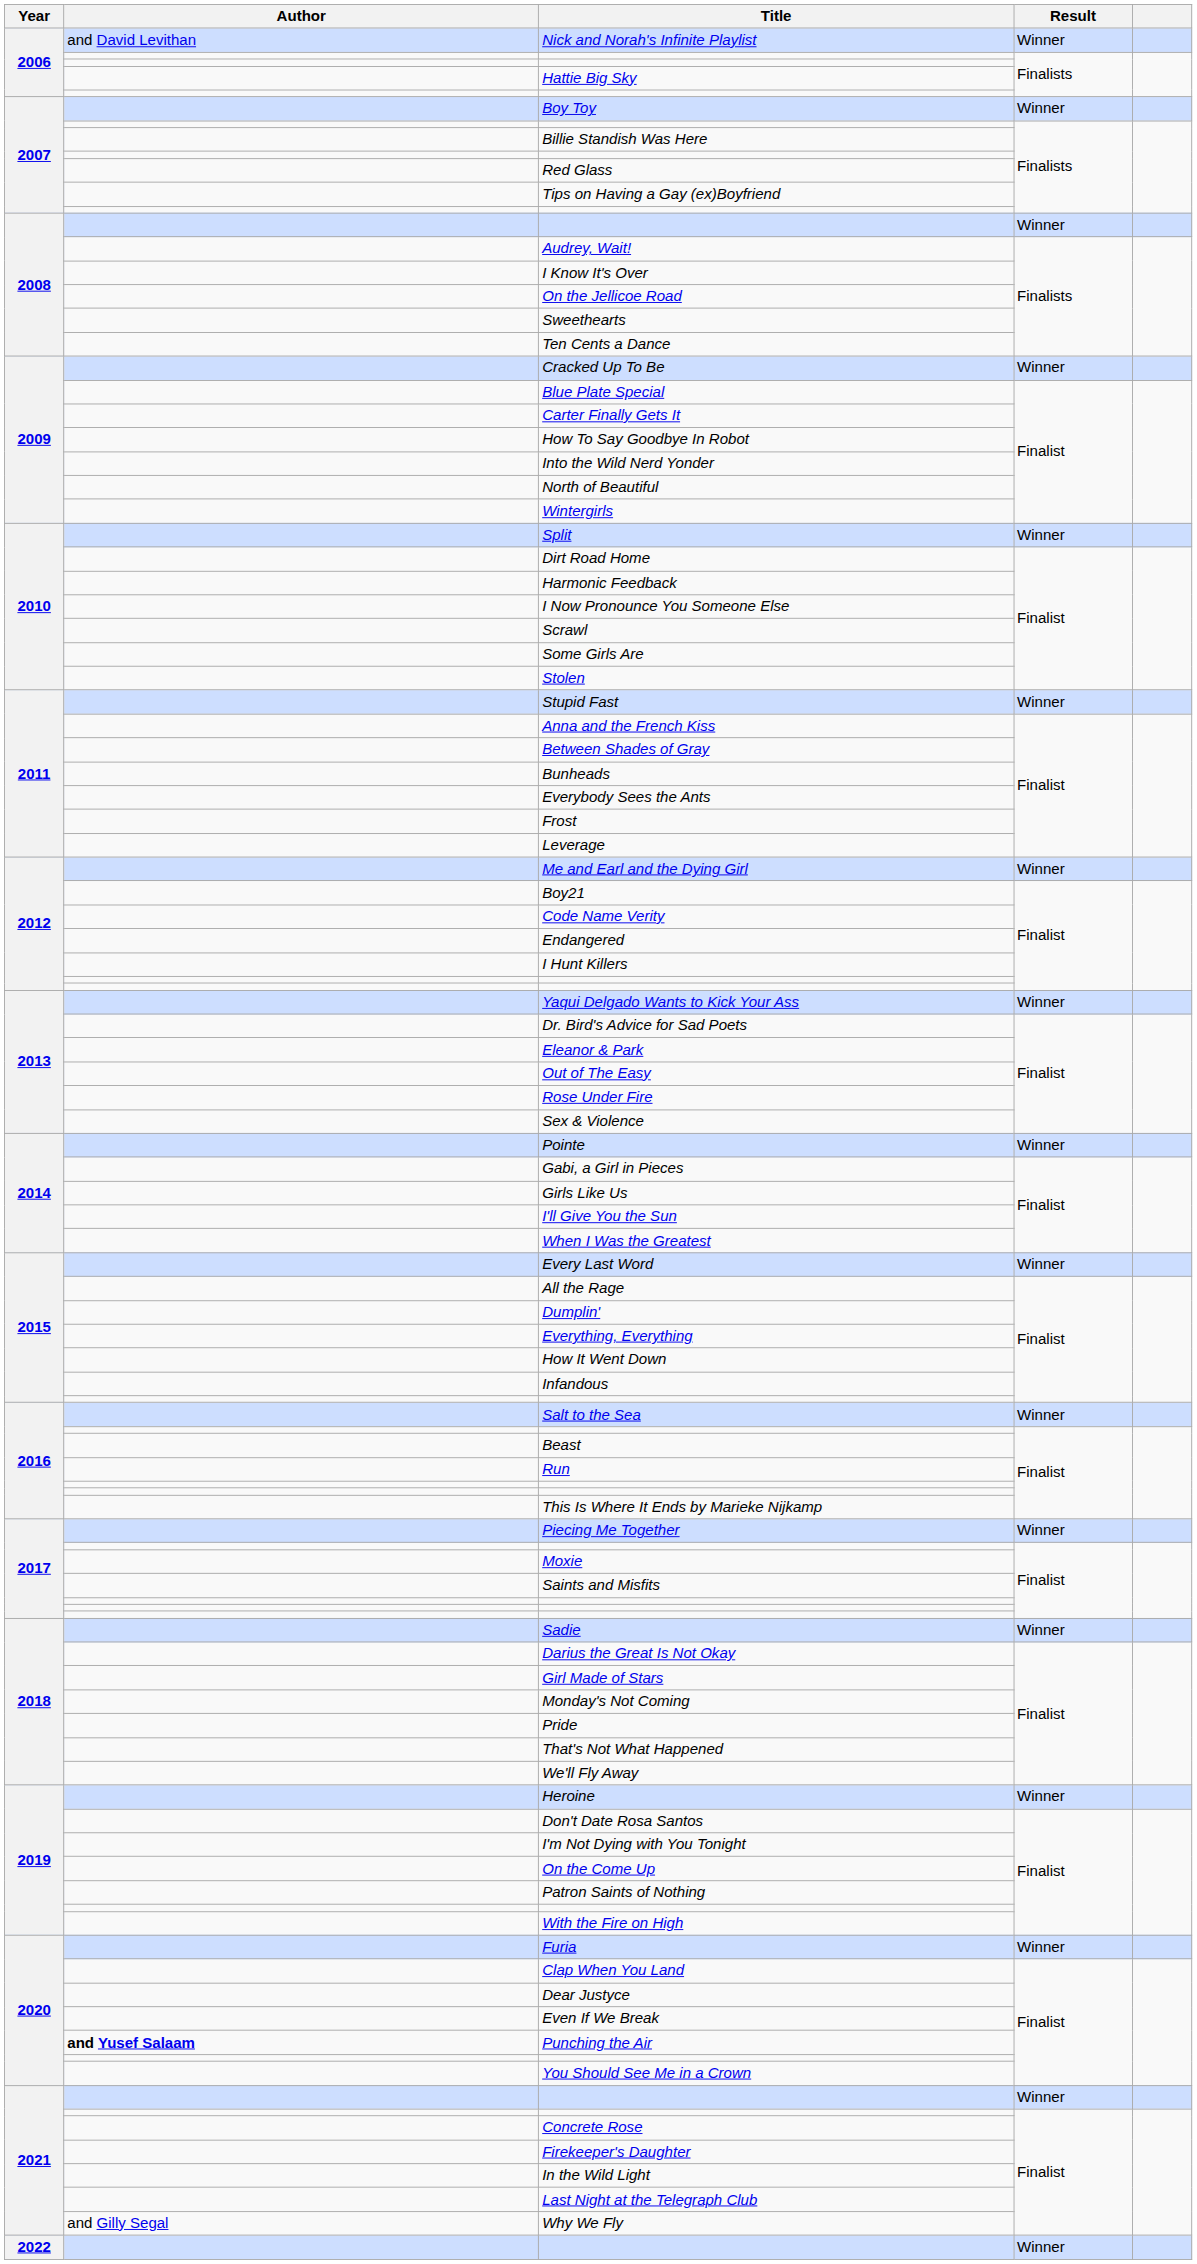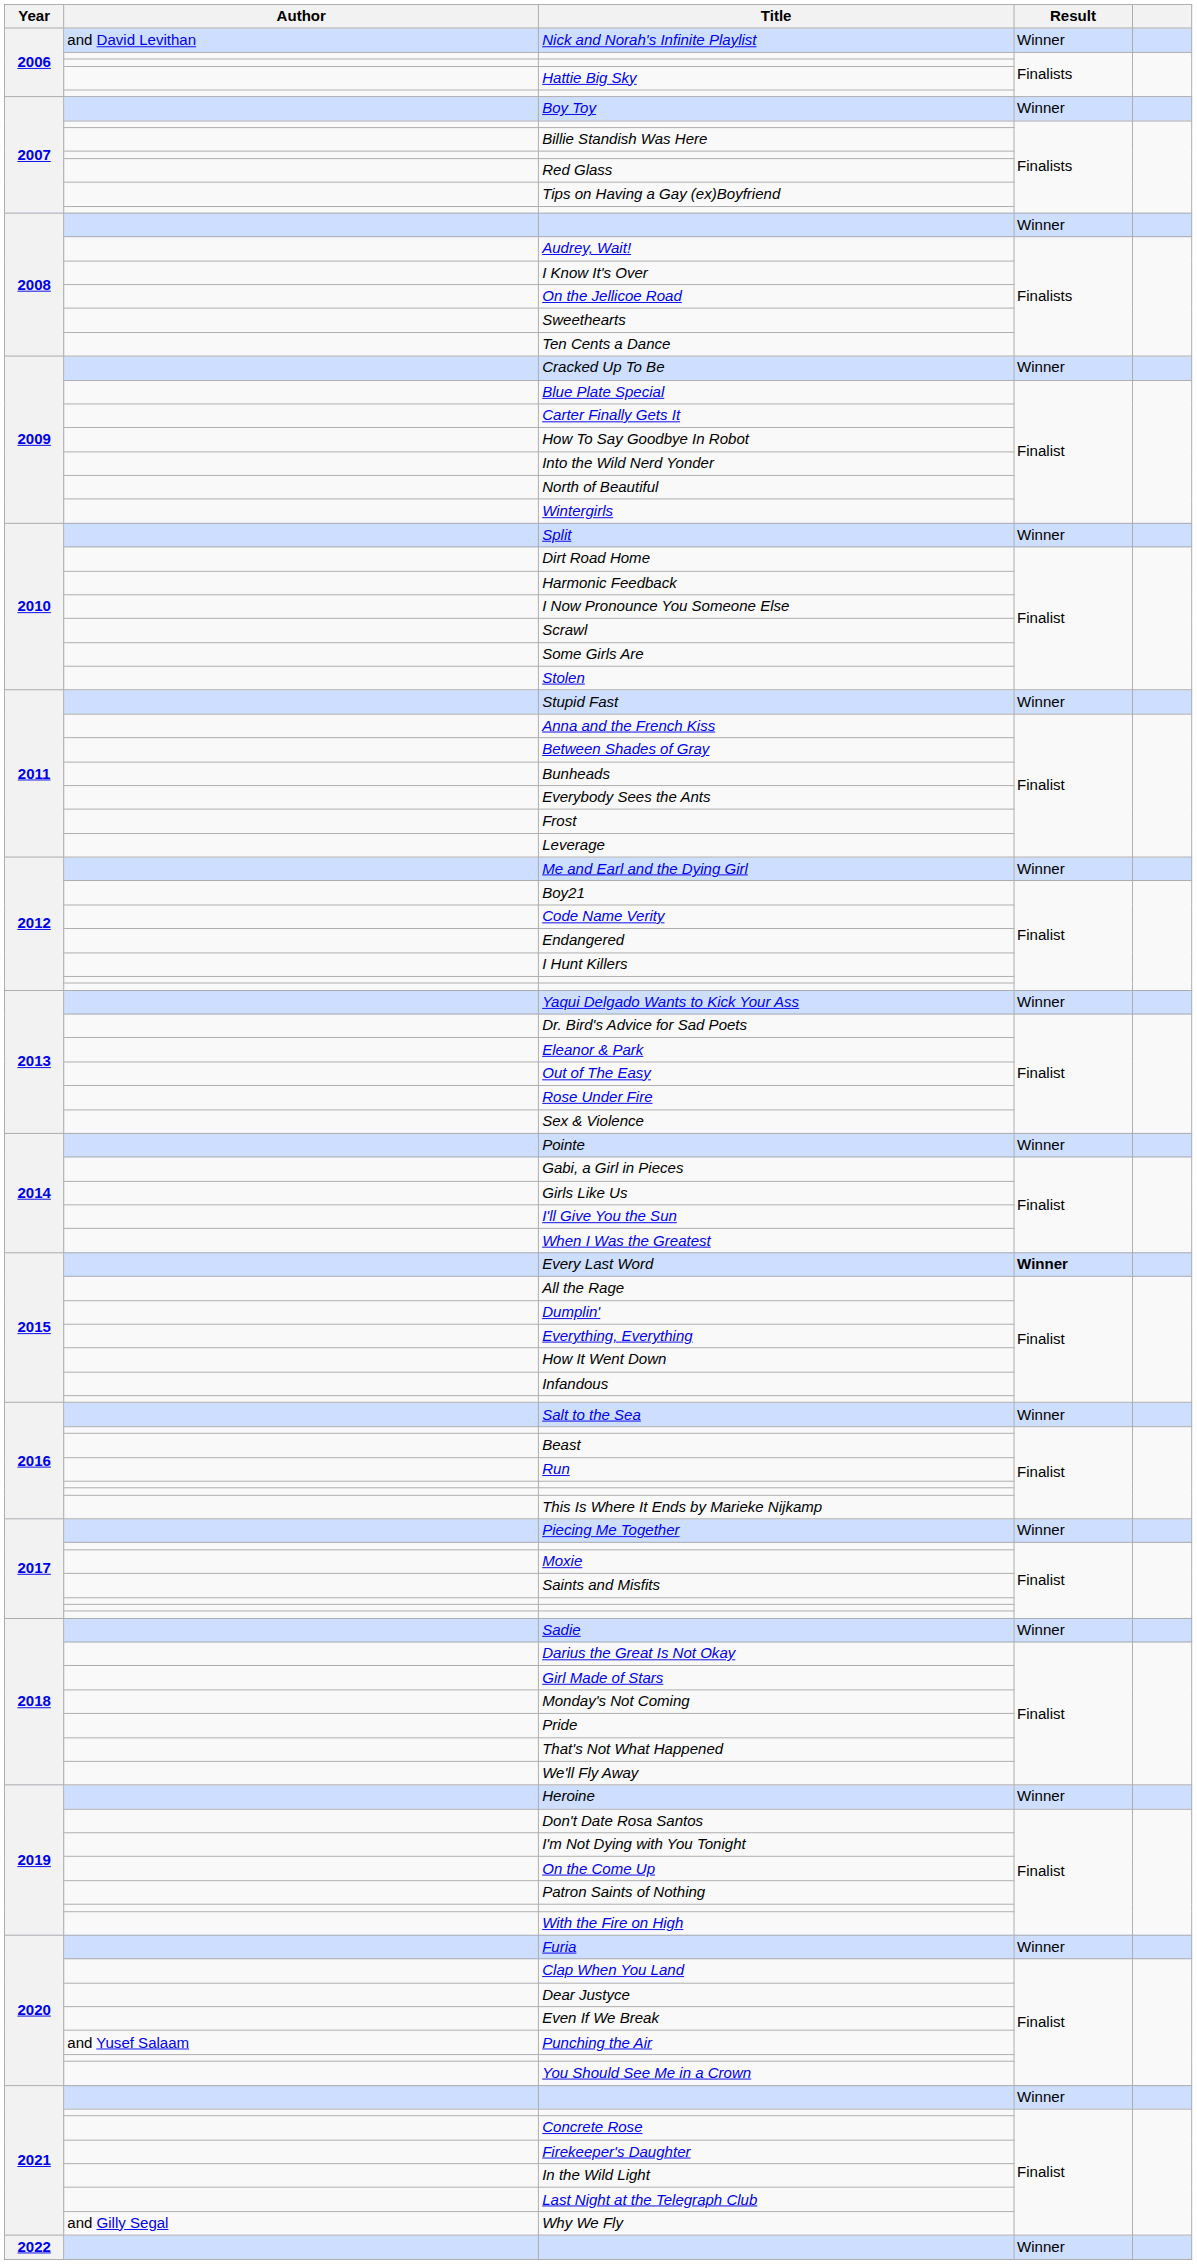Every Last Word | Result: normal -> bold
Punching the Air | Author: bold -> normal
